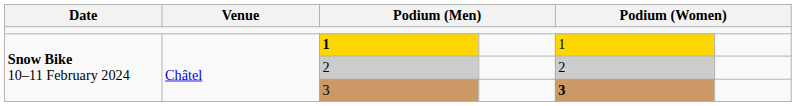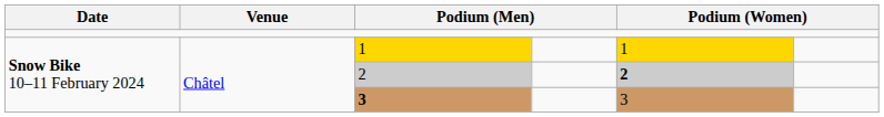row 3 | column 3: bold -> normal
row 4 | column 5: normal -> bold
row 5 | column 3: normal -> bold
row 5 | column 5: bold -> normal
